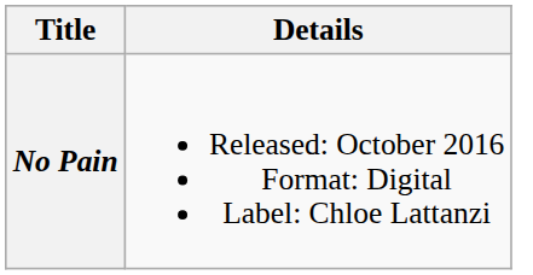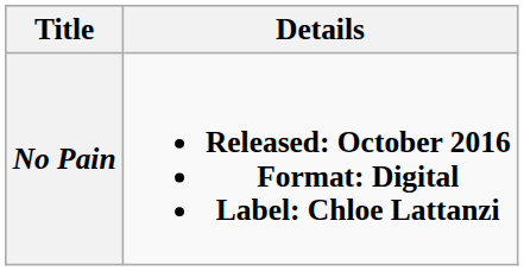No Pain | Details: normal -> bold
